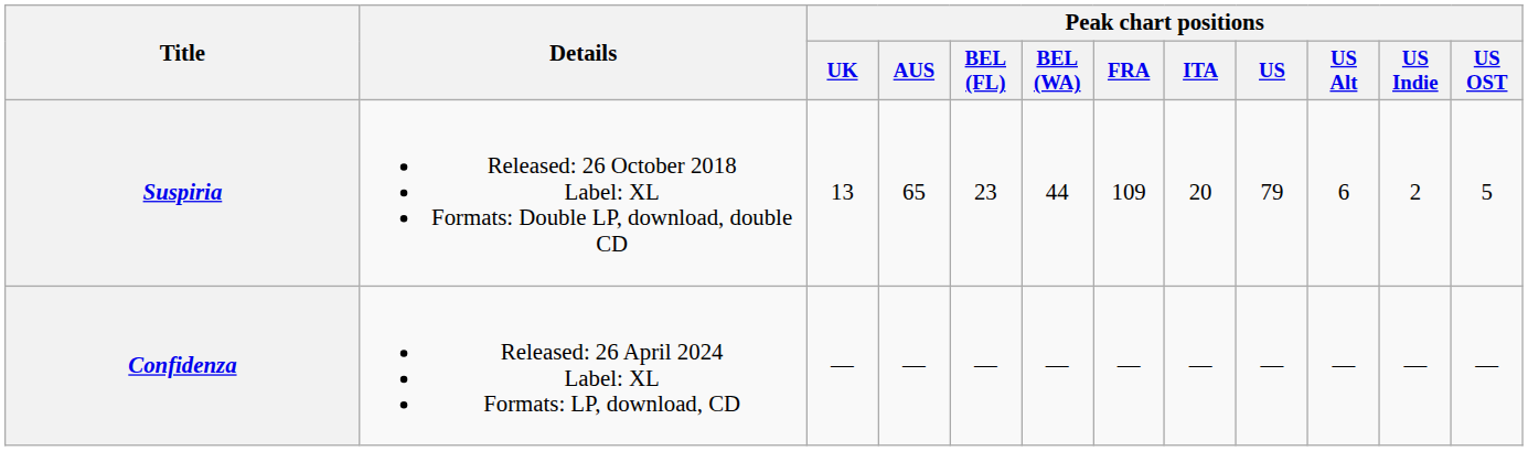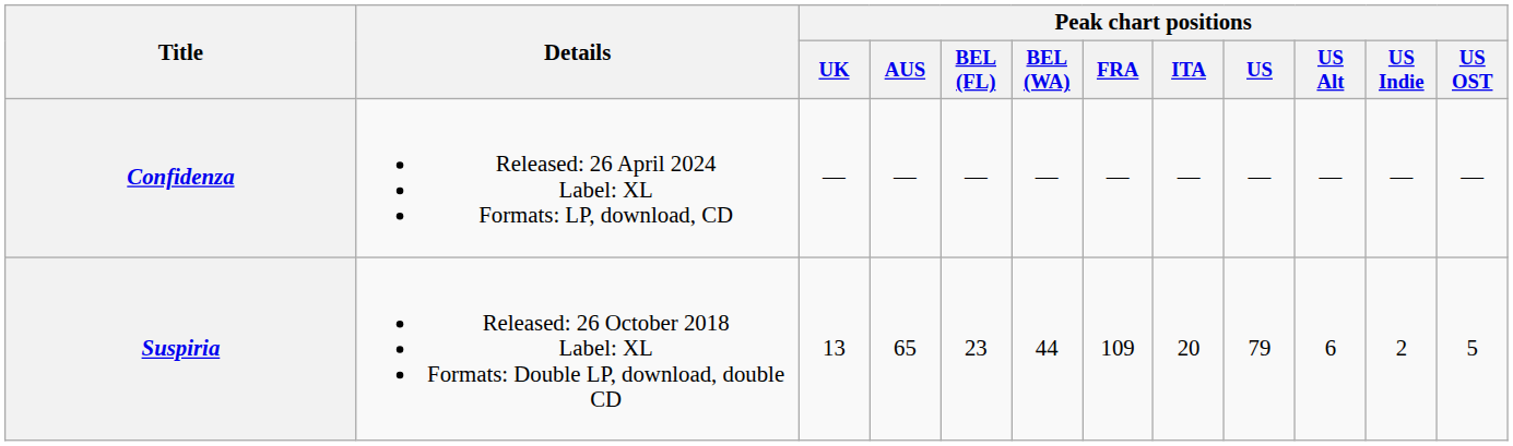rows swapped: Suspiria <-> Confidenza
